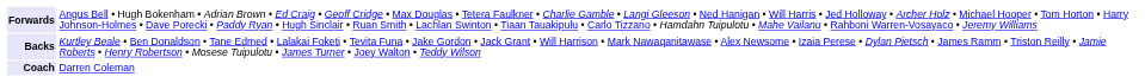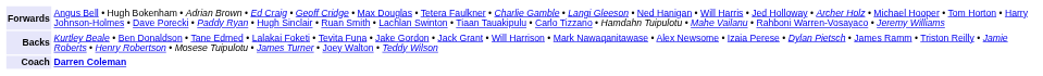Coach | column 2: normal -> bold
